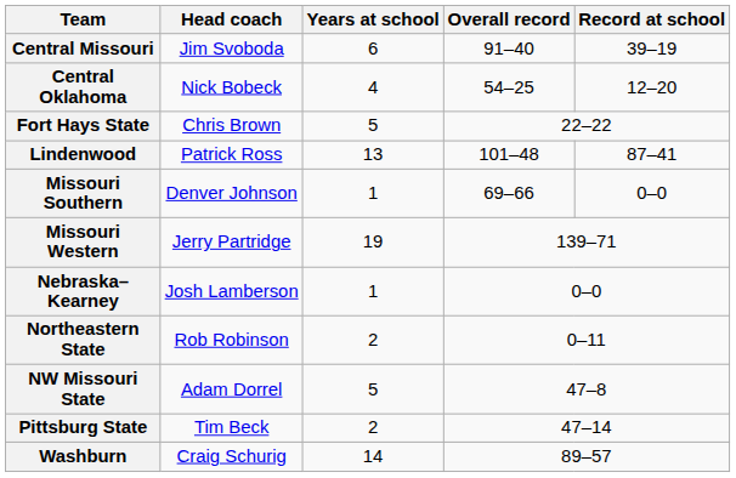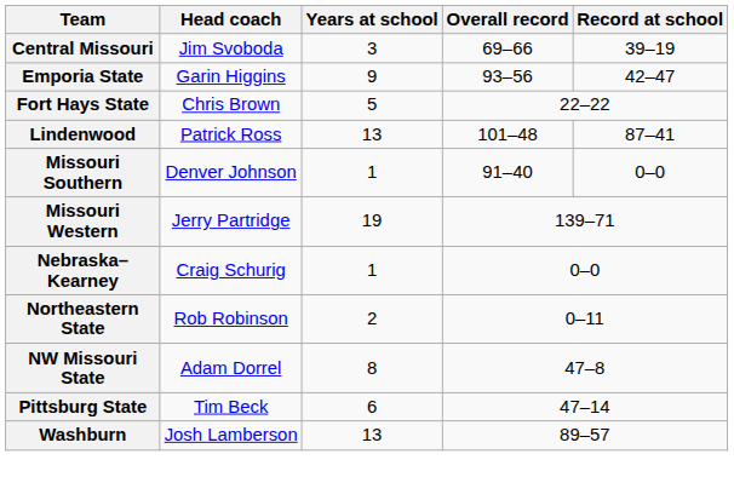Central Missouri | Years at school: 6 -> 3
Central Missouri | Overall record: 91–40 -> 69–66
- row: Central Oklahoma | Nick Bobeck | 4 | 54–25 | 12–20
+ row: Emporia State | Garin Higgins | 9 | 93–56 | 42–47
Missouri Southern | Overall record: 69–66 -> 91–40
Nebraska–Kearney | Head coach: Josh Lamberson -> Craig Schurig
NW Missouri State | Years at school: 5 -> 8
Pittsburg State | Years at school: 2 -> 6
Washburn | Head coach: Craig Schurig -> Josh Lamberson
Washburn | Years at school: 14 -> 13
